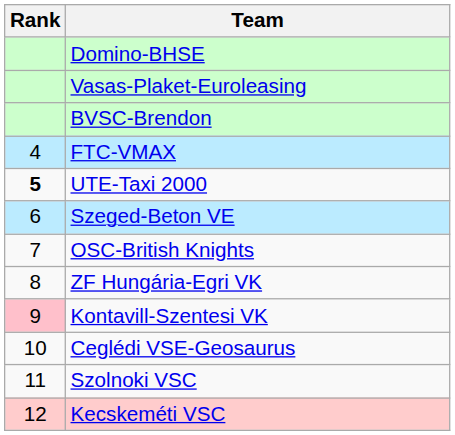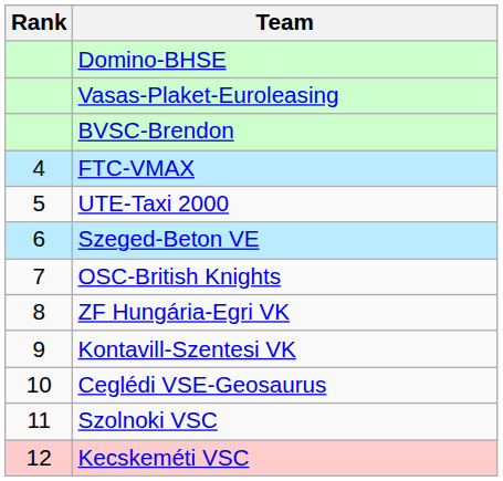UTE-Taxi 2000 | Rank: bold -> normal
Kontavill-Szentesi VK | Rank: pink background -> no background
